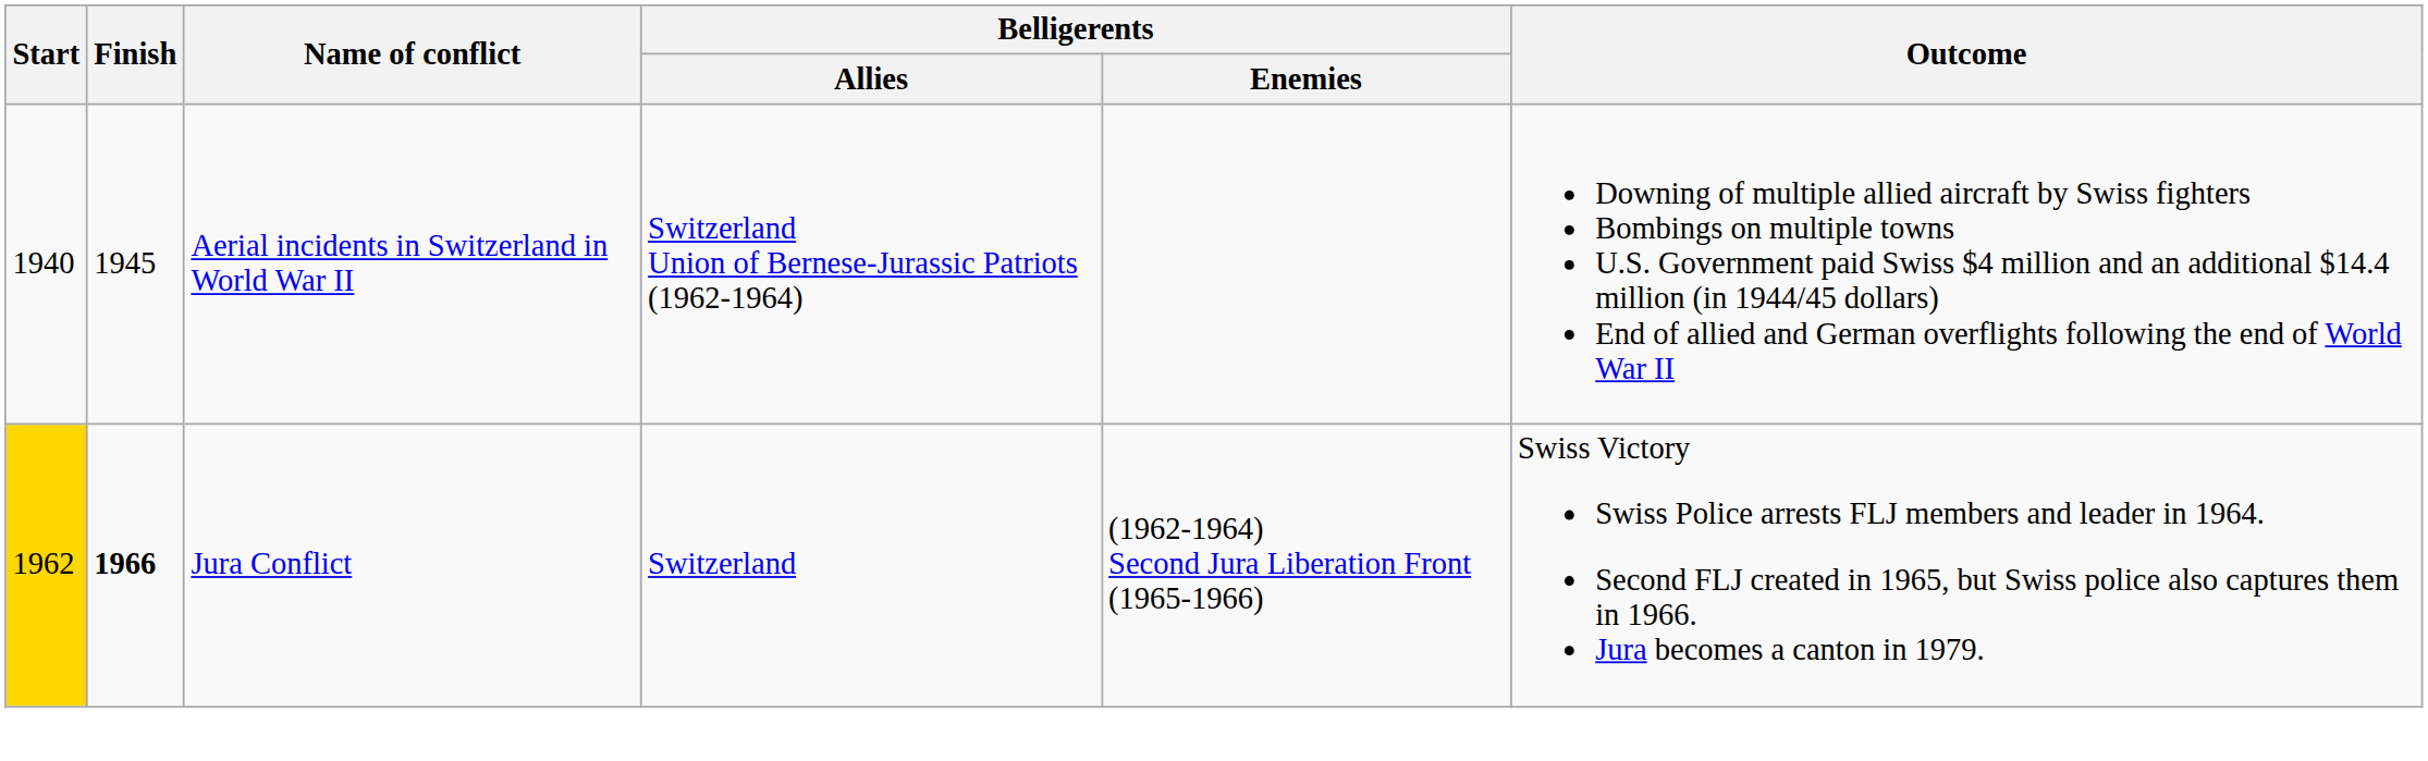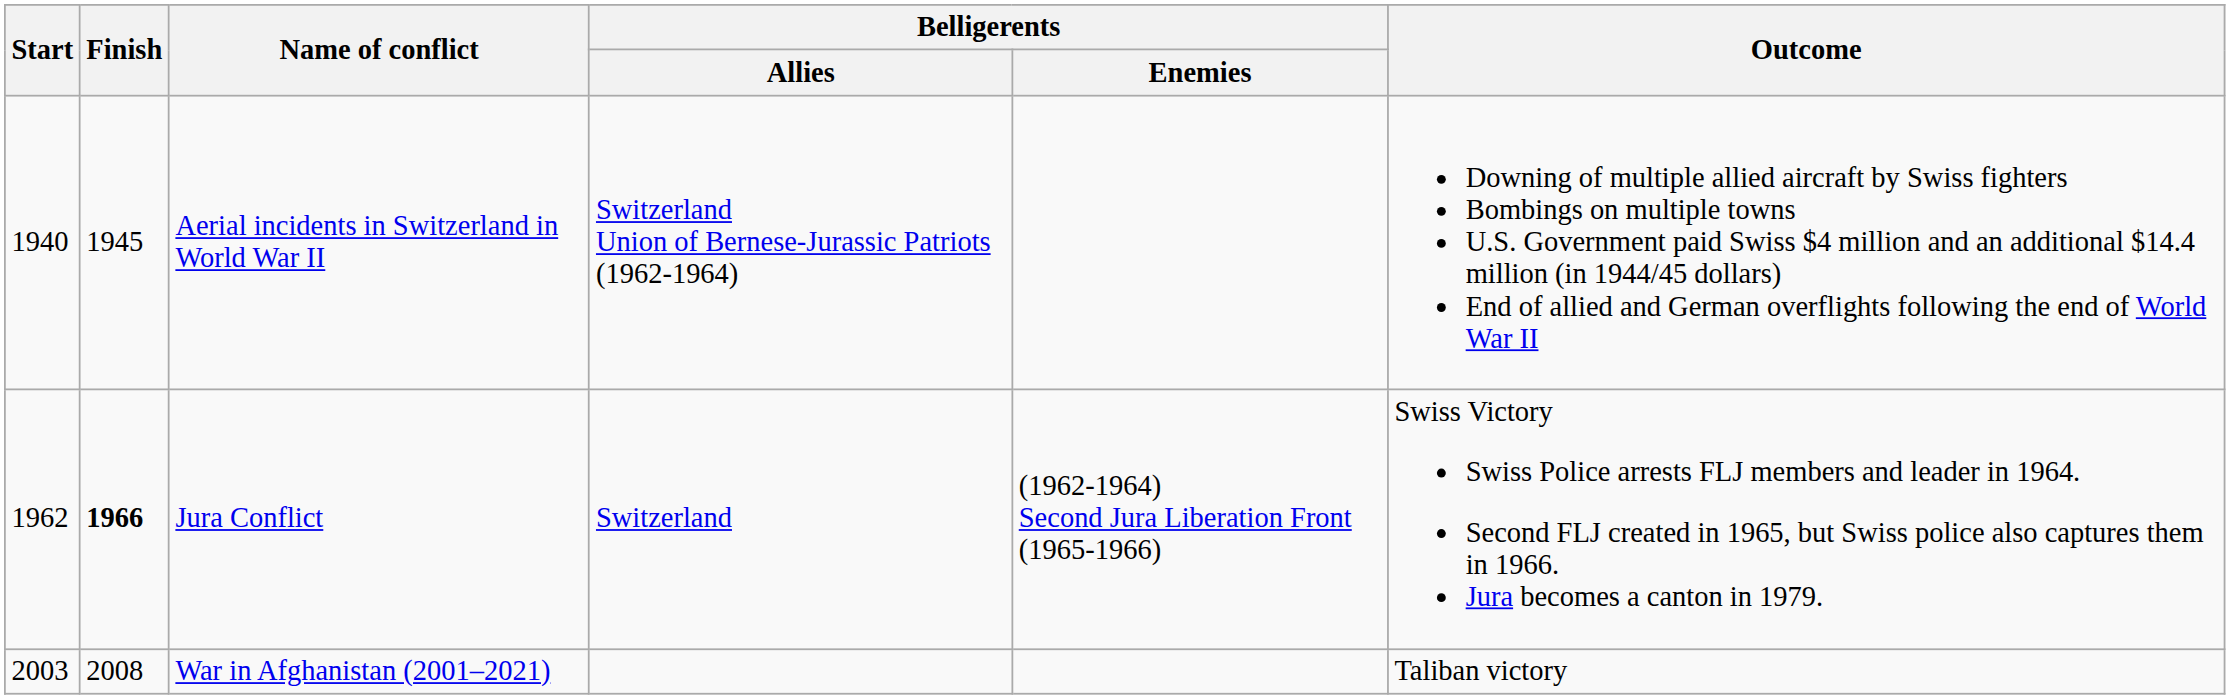Jura Conflict | Start: gold background -> no background
+ row: 2003 | 2008 | War in Afghanistan (2001–2021) | Taliban victory
